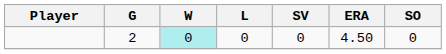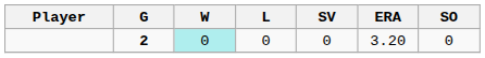row 2 | G: normal -> bold
row 2 | ERA: 4.50 -> 3.20
